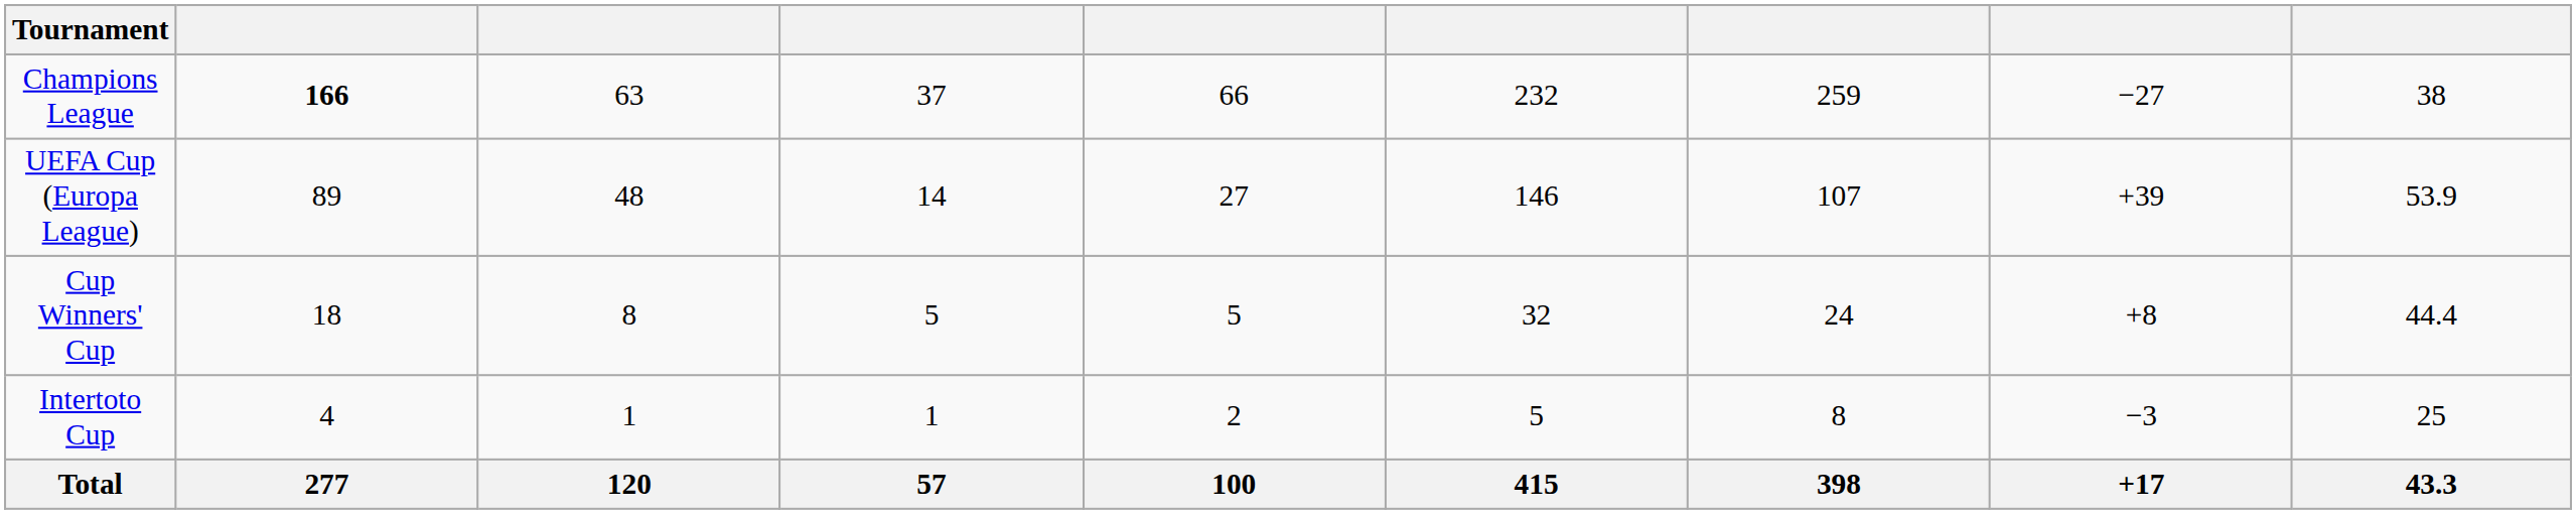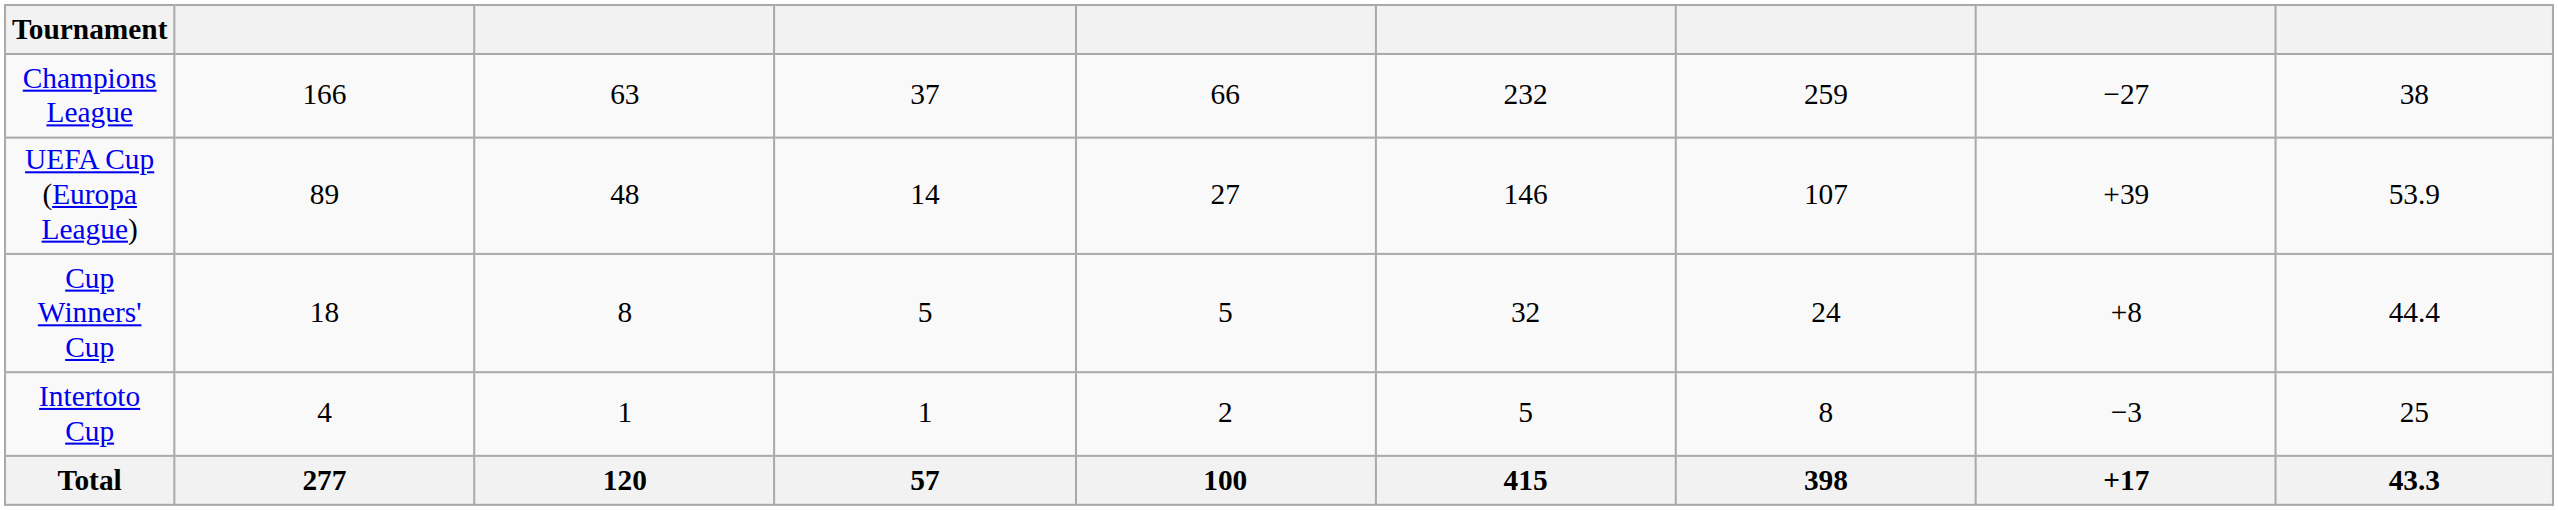Champions League | column 2: bold -> normal
